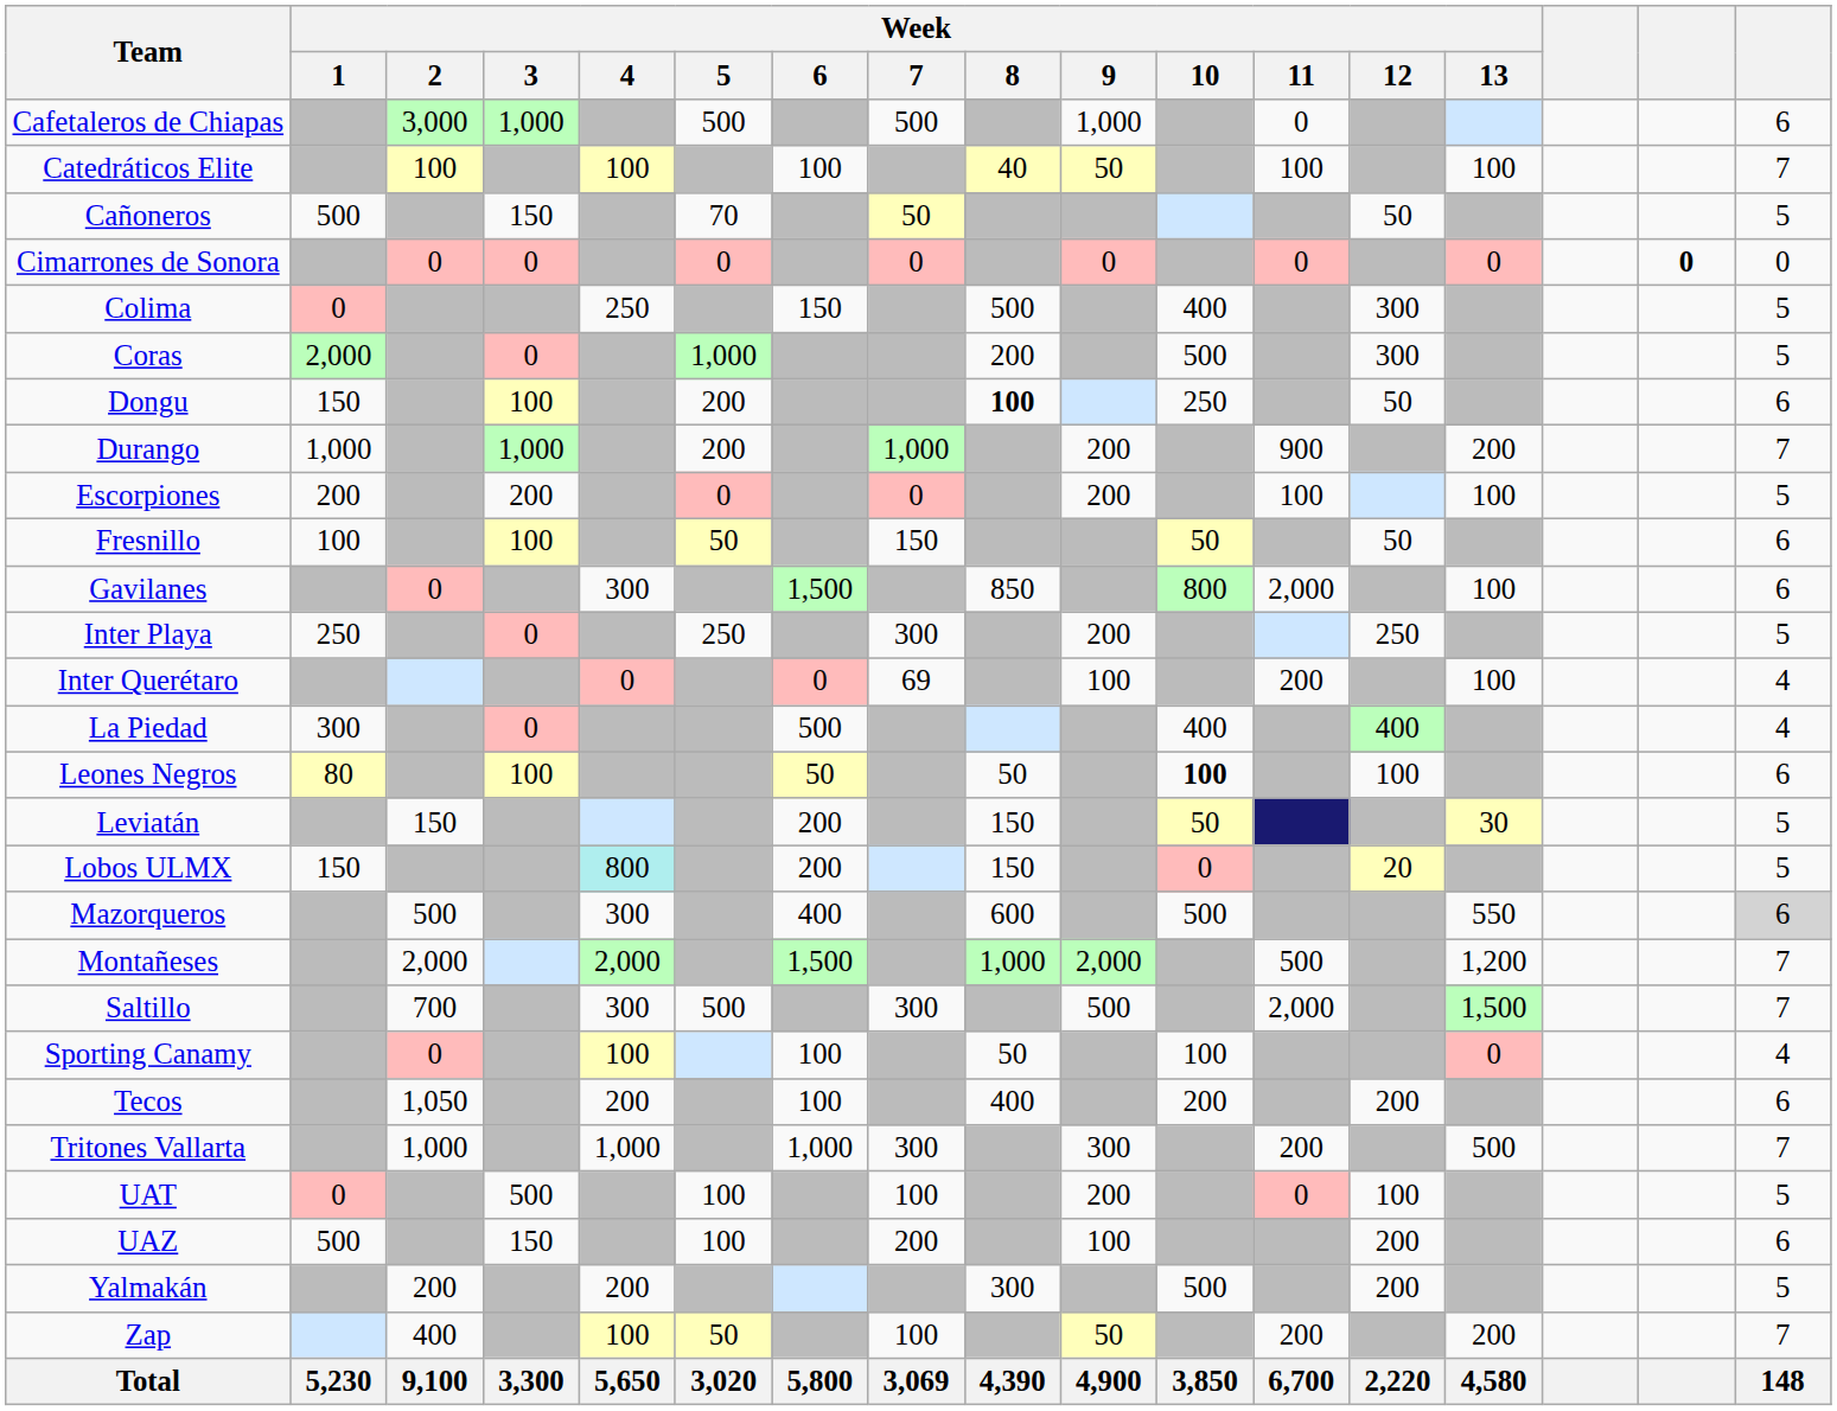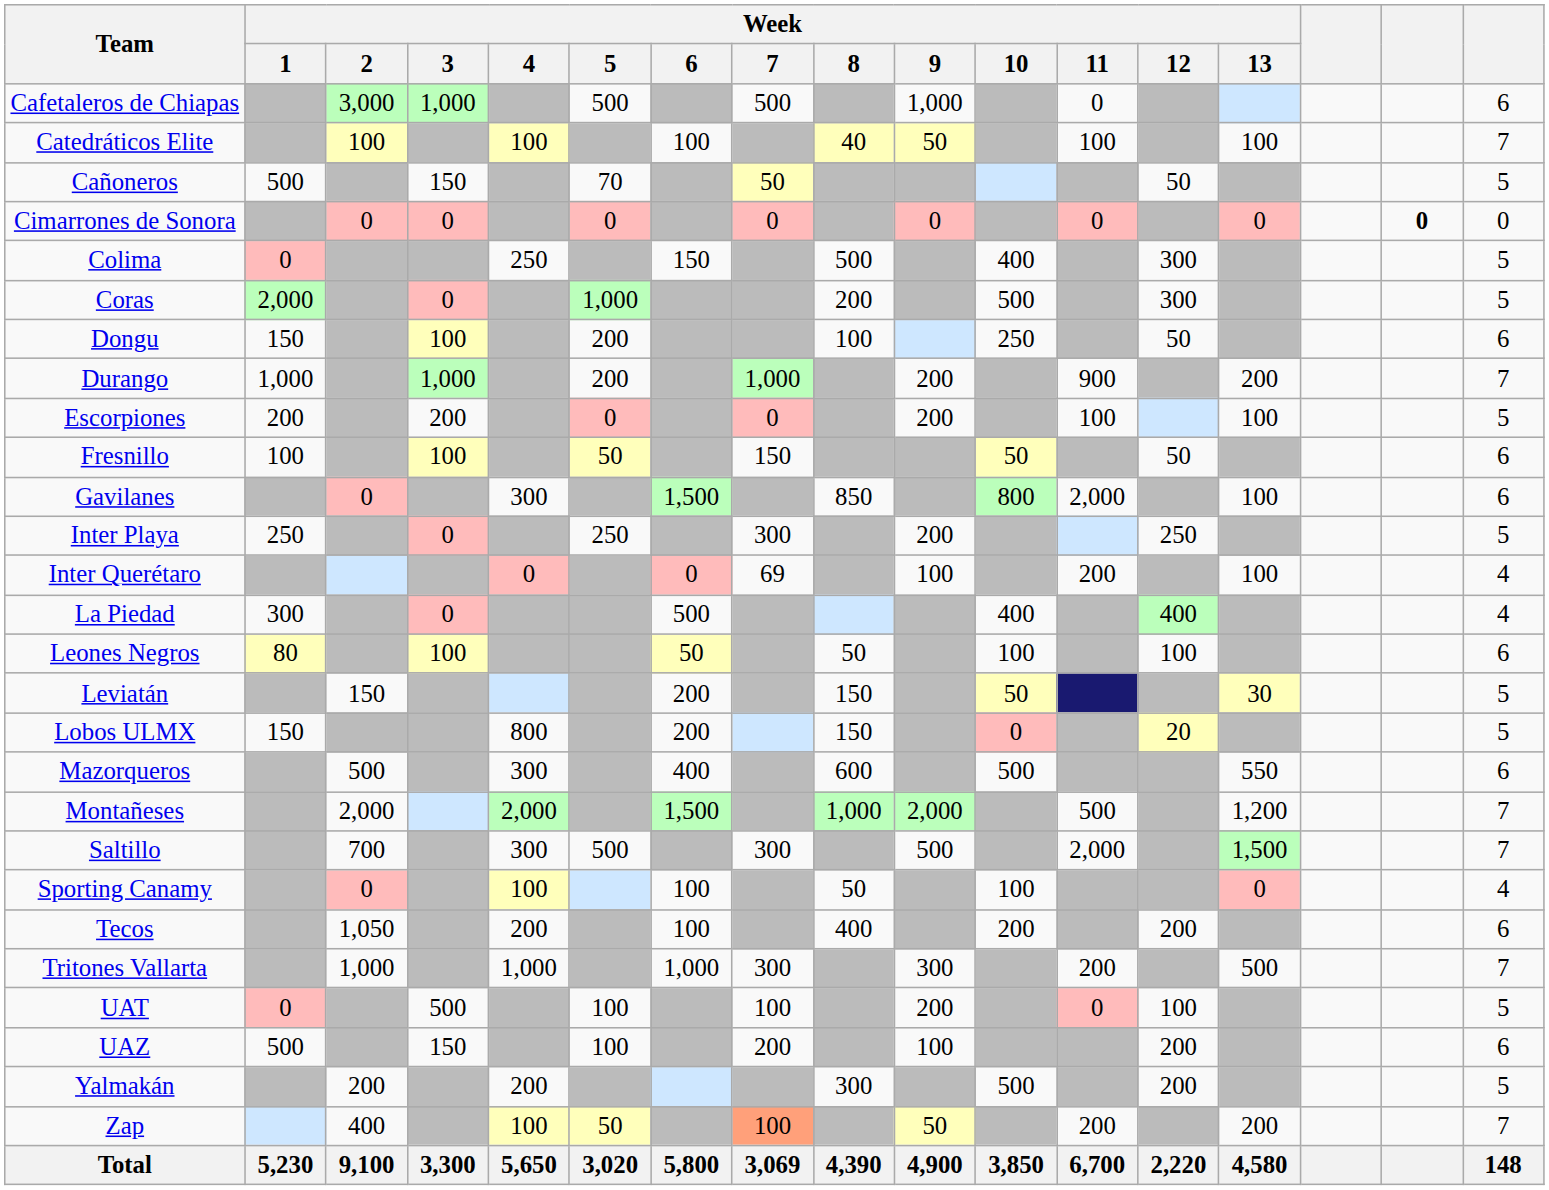Dongu | Week / 8: bold -> normal
Leones Negros | Week / 10: bold -> normal
Lobos ULMX | Week / 4: paleturquoise background -> no background
Mazorqueros | column 17: lightgrey background -> no background
Zap | Week / 7: no background -> lightsalmon background
